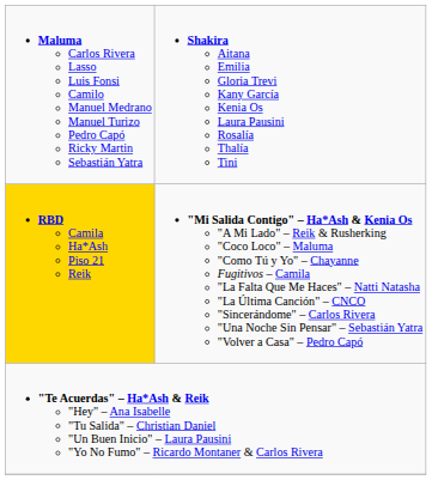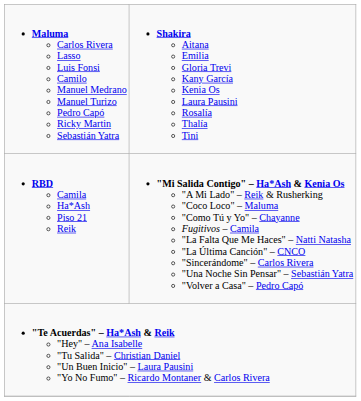RBD Camila Ha*Ash Piso 21 Reik | column 1: gold background -> no background
